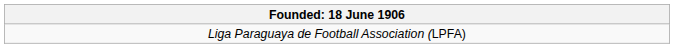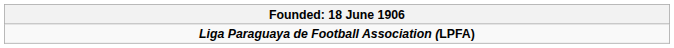row 2 | column 1: normal -> bold
